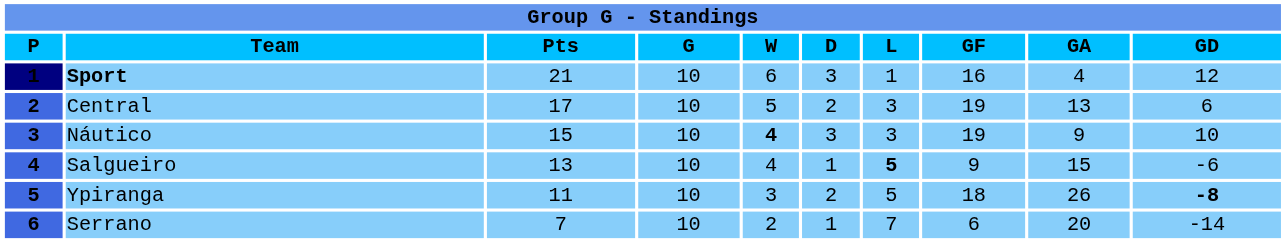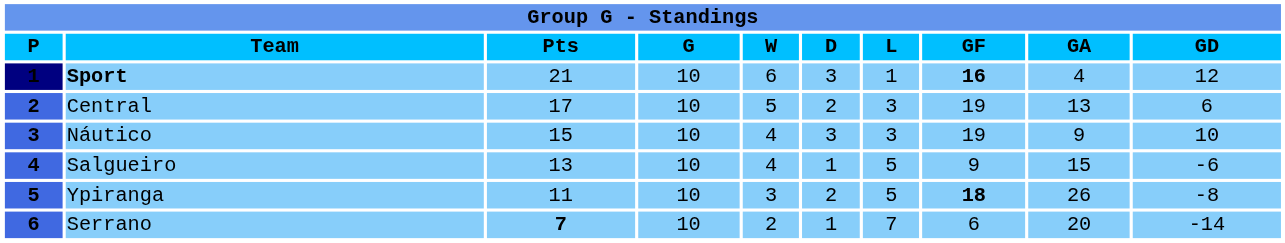Sport | GF: normal -> bold
Náutico | W: bold -> normal
Salgueiro | L: bold -> normal
Ypiranga | GF: normal -> bold
Ypiranga | GD: bold -> normal
Serrano | Pts: normal -> bold
